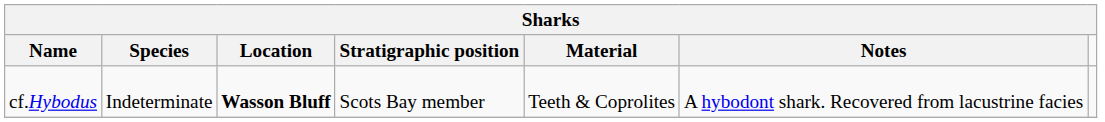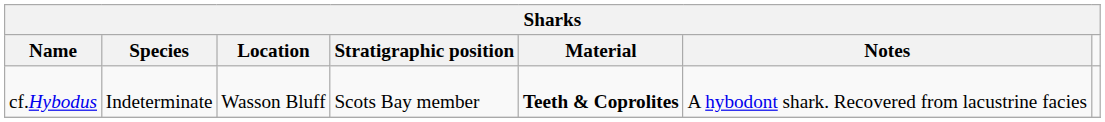cf.Hybodus | Location: bold -> normal
cf.Hybodus | Material: normal -> bold
